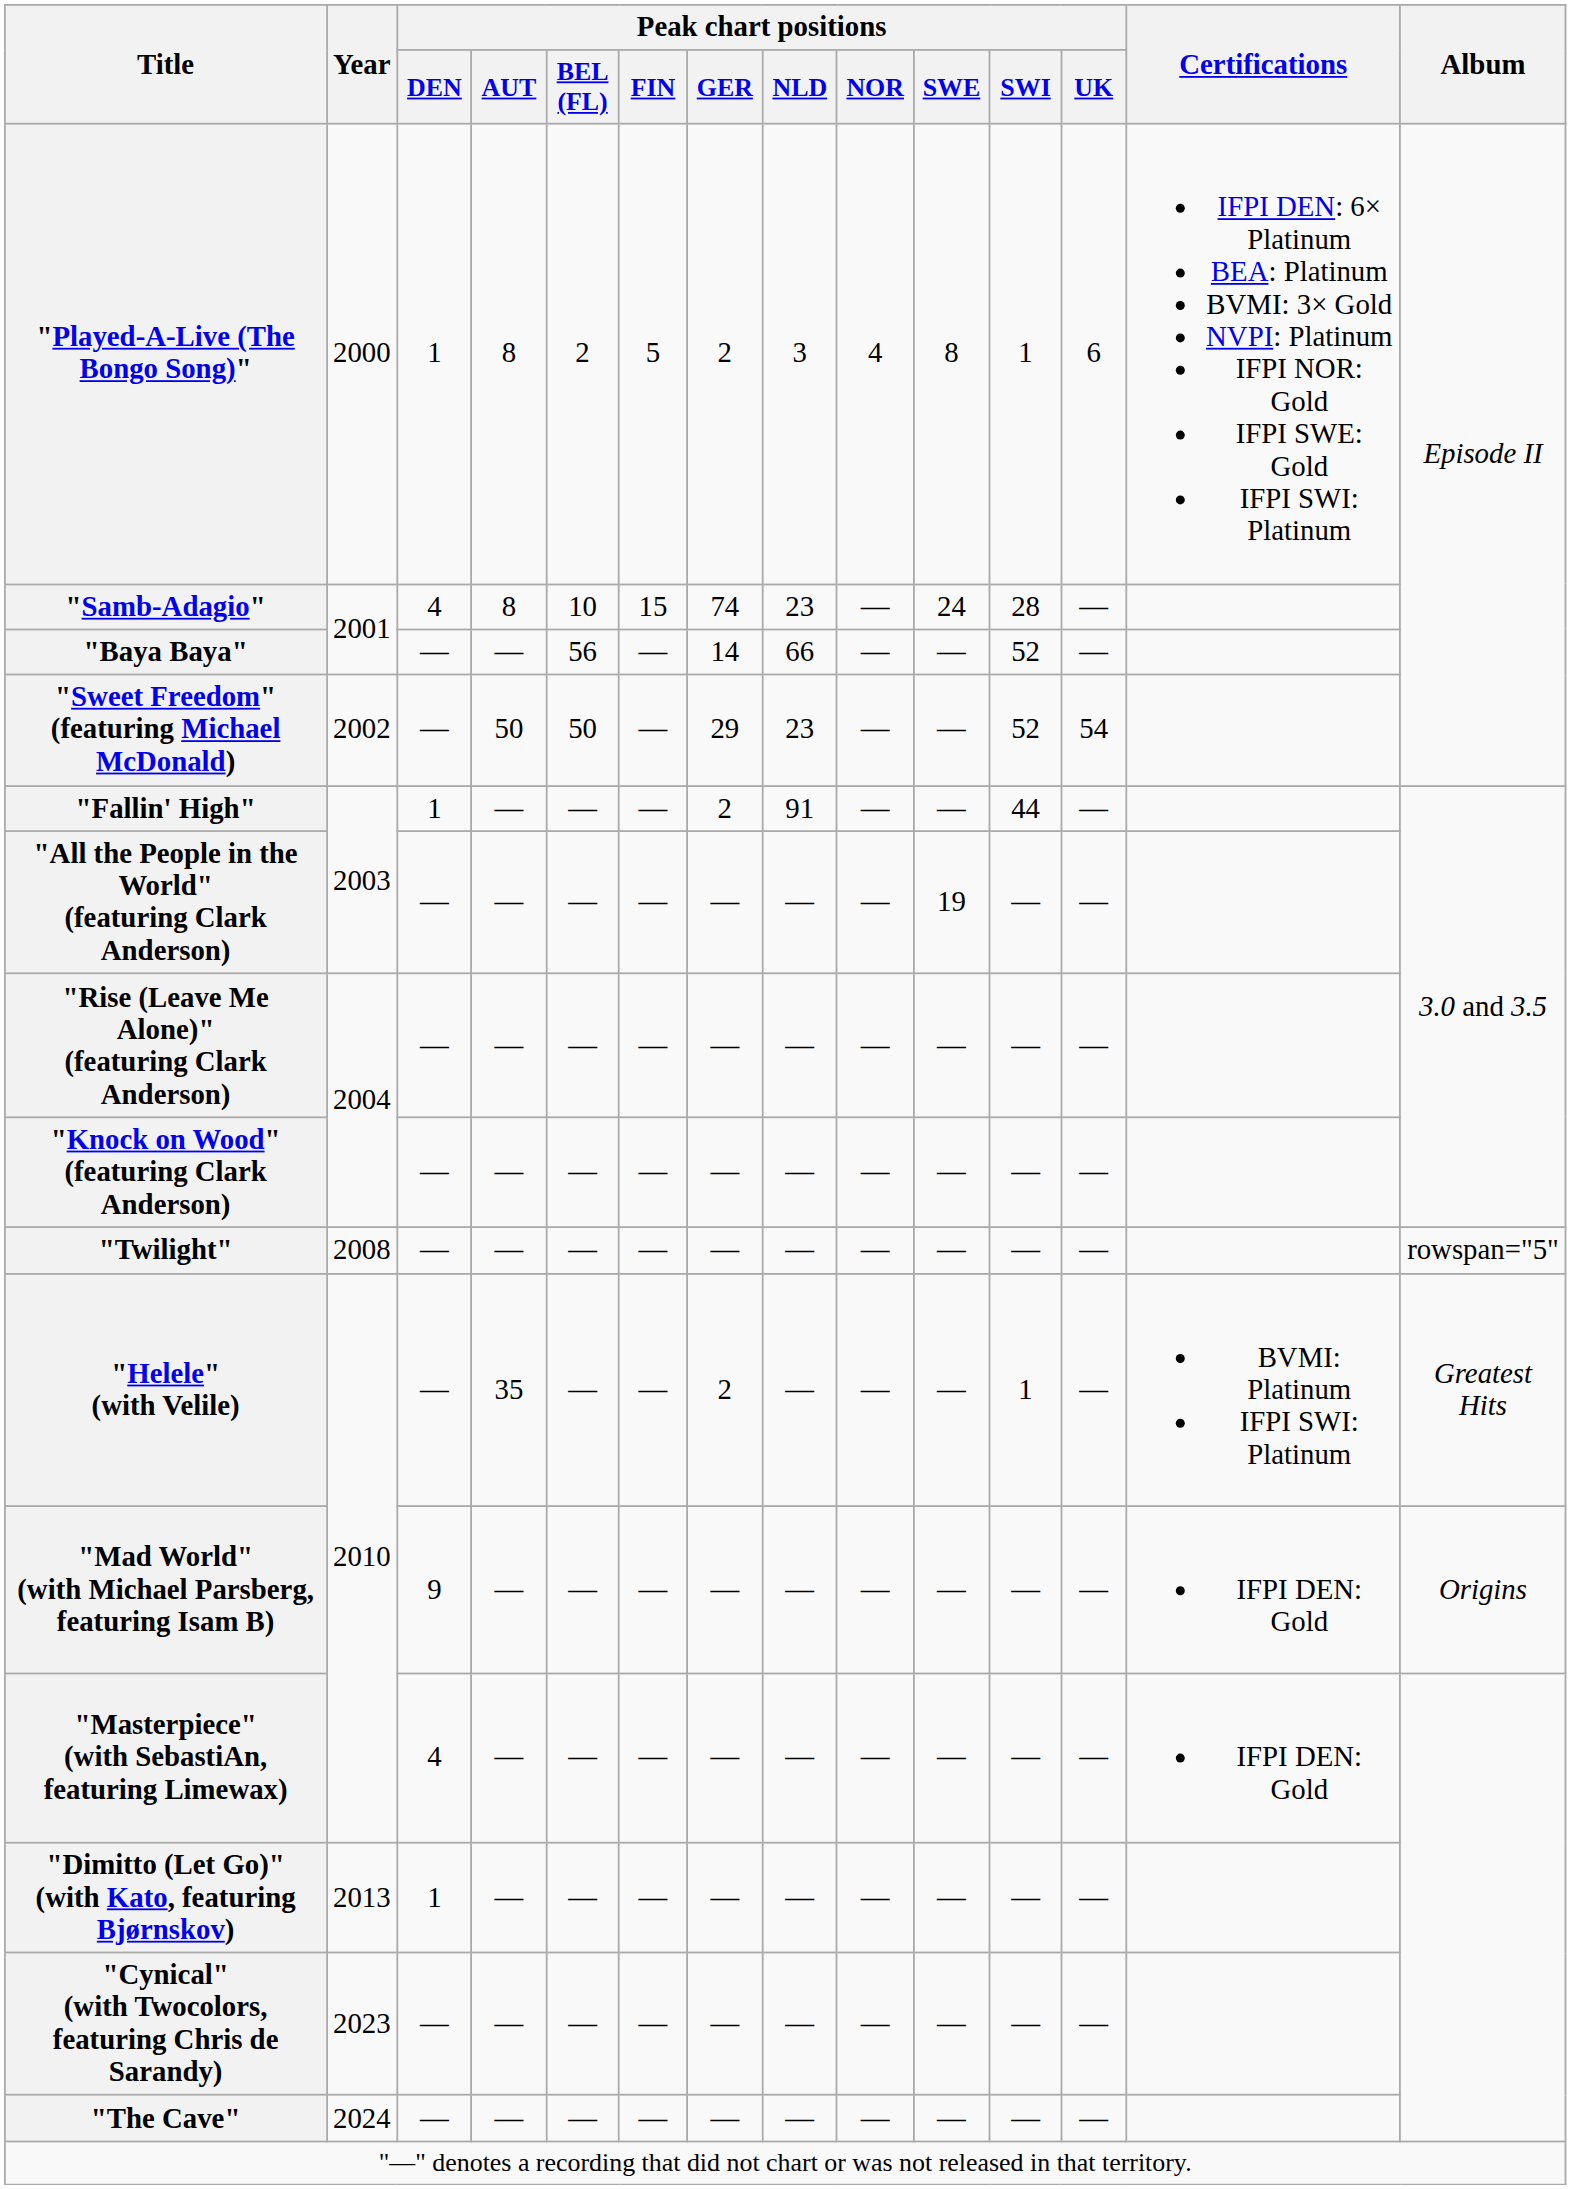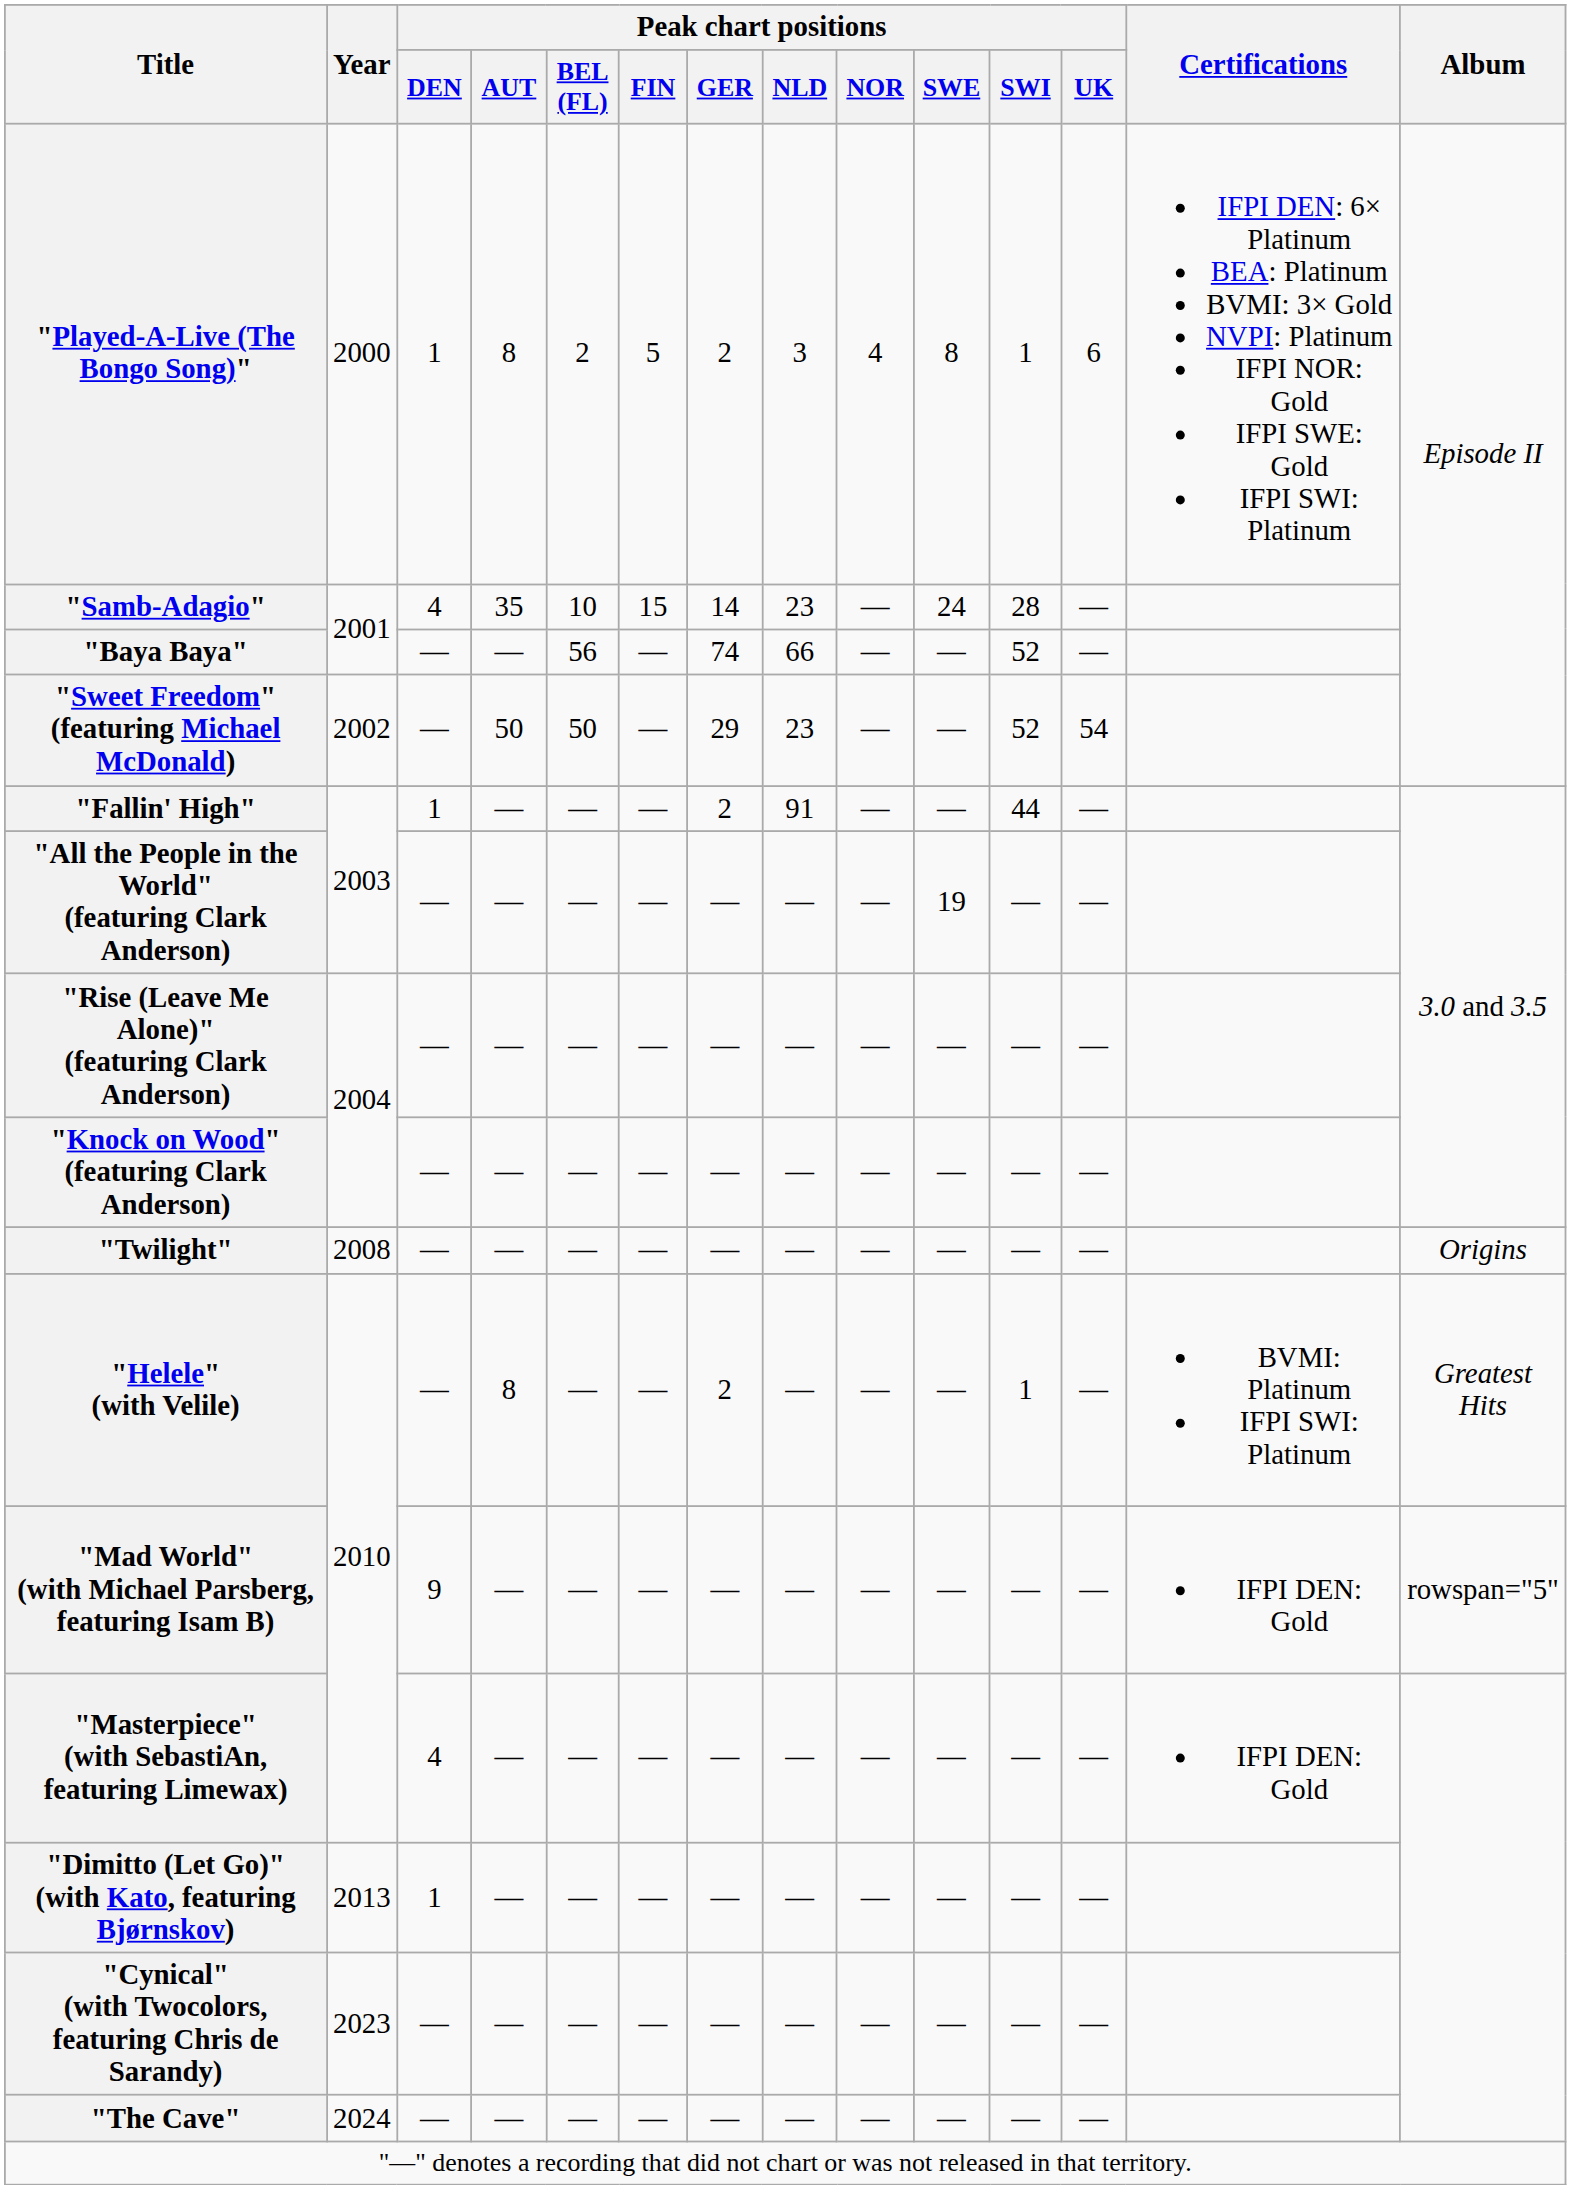"Samb-Adagio" | Peak chart positions / AUT: 8 -> 35
"Samb-Adagio" | Peak chart positions / GER: 74 -> 14
"Baya Baya" | Peak chart positions / GER: 14 -> 74
"Twilight" | Album: rowspan="5" -> Origins
"Helele" (with Velile) | Peak chart positions / AUT: 35 -> 8
"Mad World" (with Michael Parsberg, featuring Isam B) | Album: Origins -> rowspan="5"
